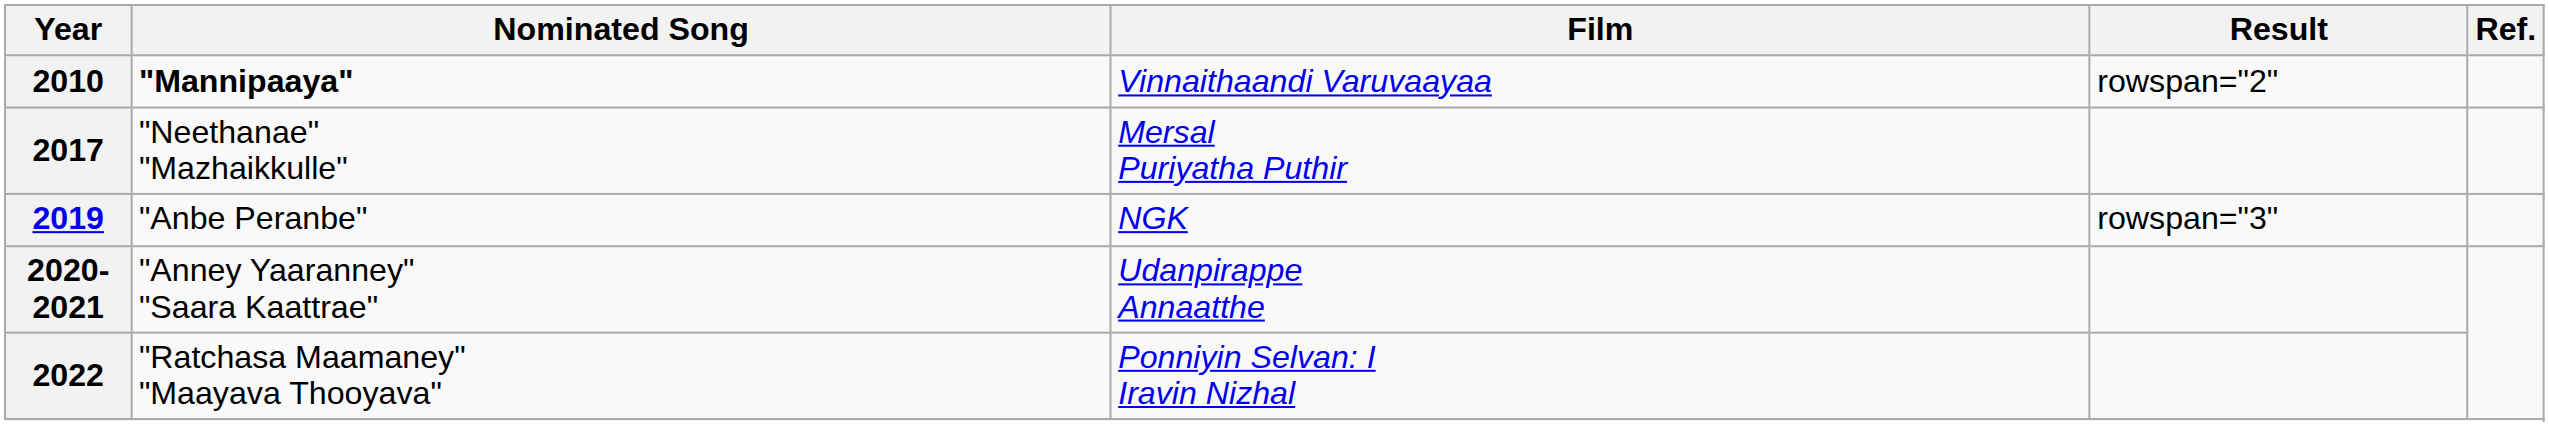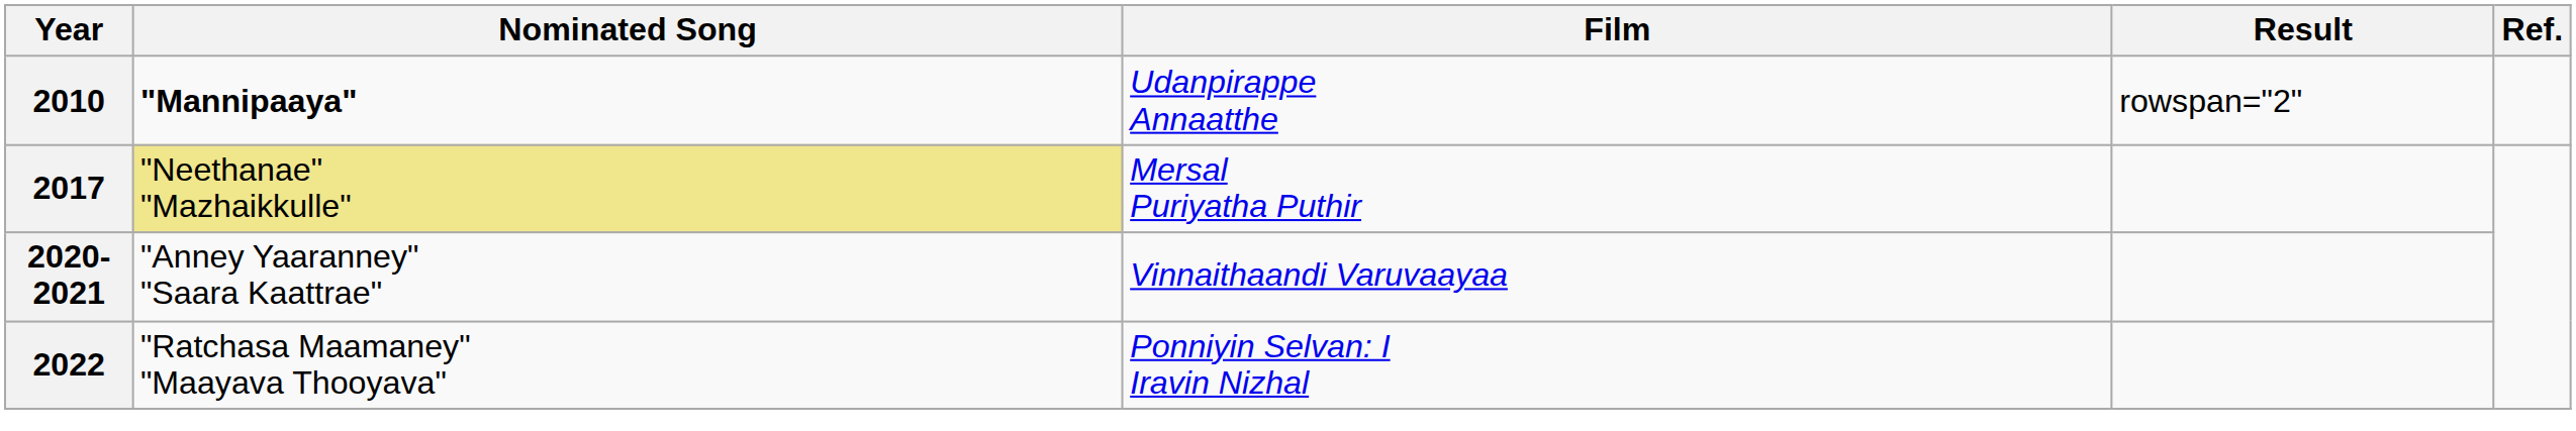2010 | Film: Vinnaithaandi Varuvaayaa -> Udanpirappe Annaatthe
2017 | Nominated Song: no background -> khaki background
- row: 2019 | "Anbe Peranbe" | NGK | rowspan="3"
2020-2021 | Film: Udanpirappe Annaatthe -> Vinnaithaandi Varuvaayaa
